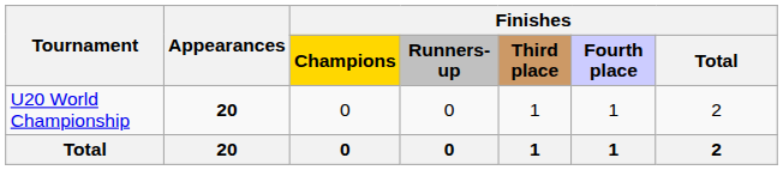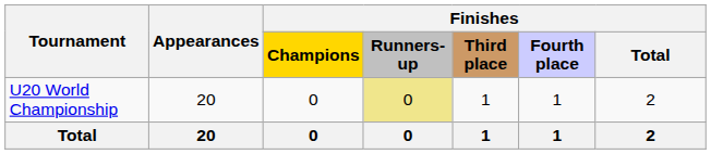U20 World Championship | Appearances: bold -> normal
U20 World Championship | Finishes / Runners-up: no background -> khaki background
